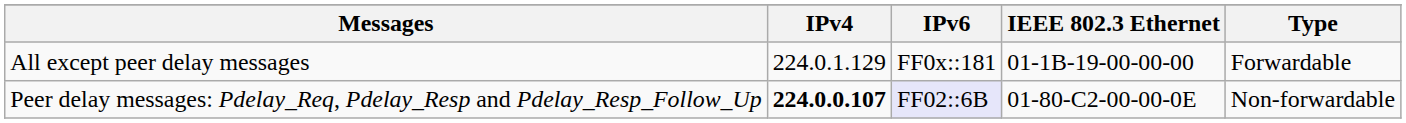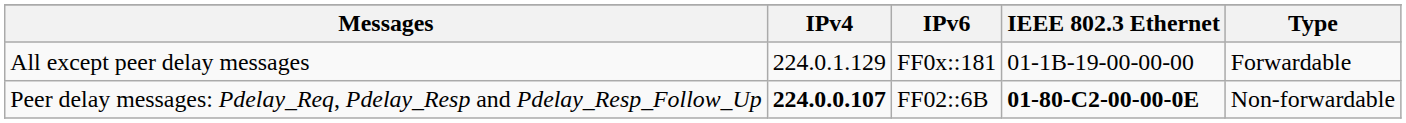row 3 | IPv6: lavender background -> no background
row 3 | IEEE 802.3 Ethernet: normal -> bold
